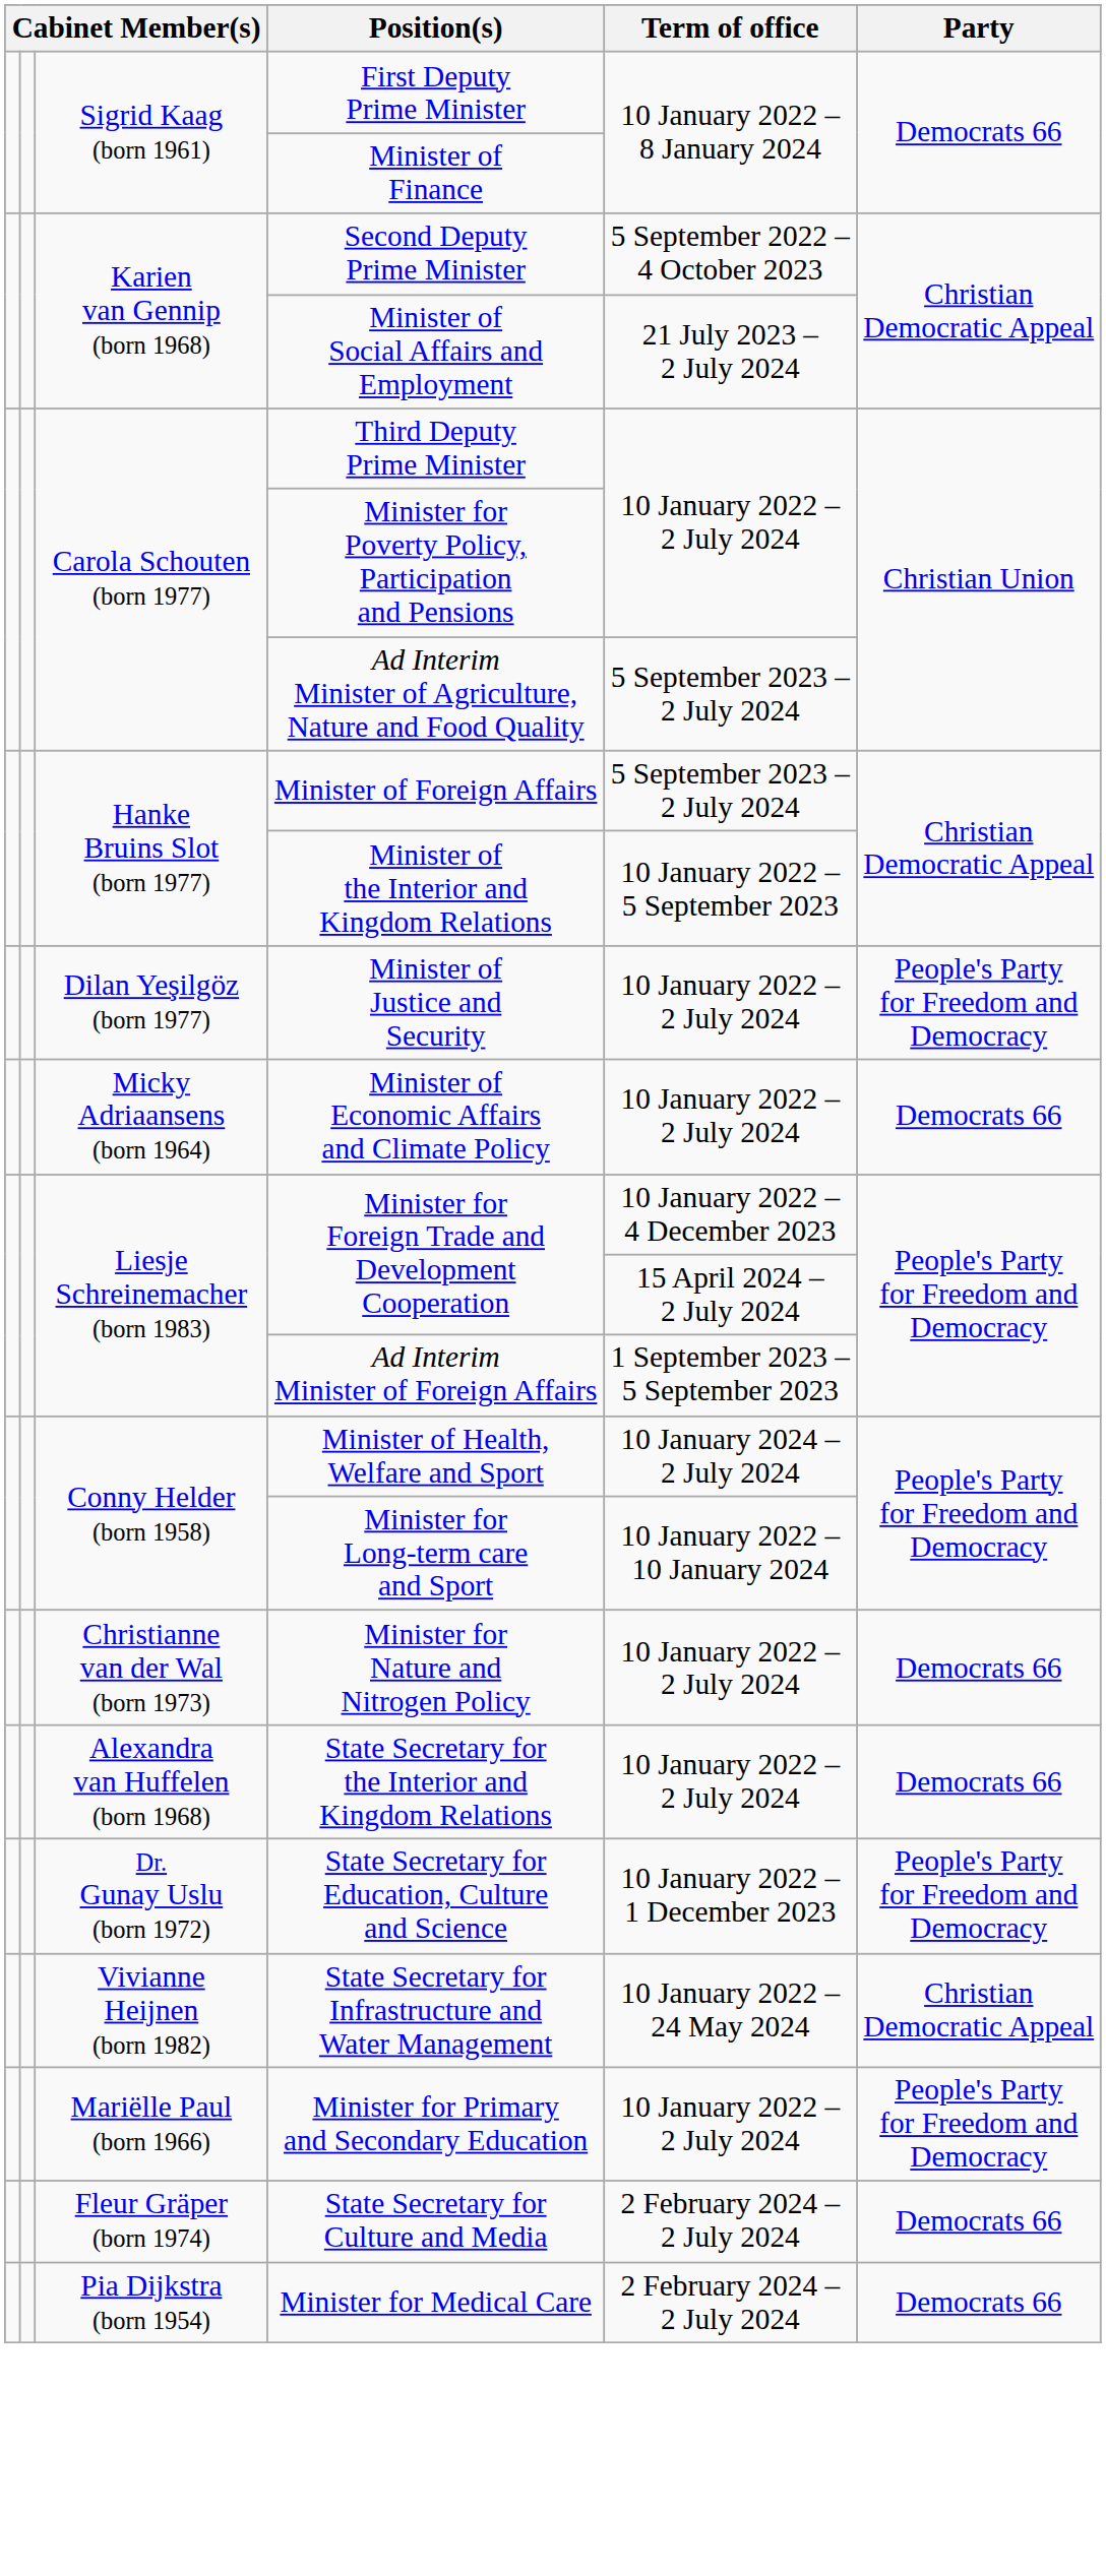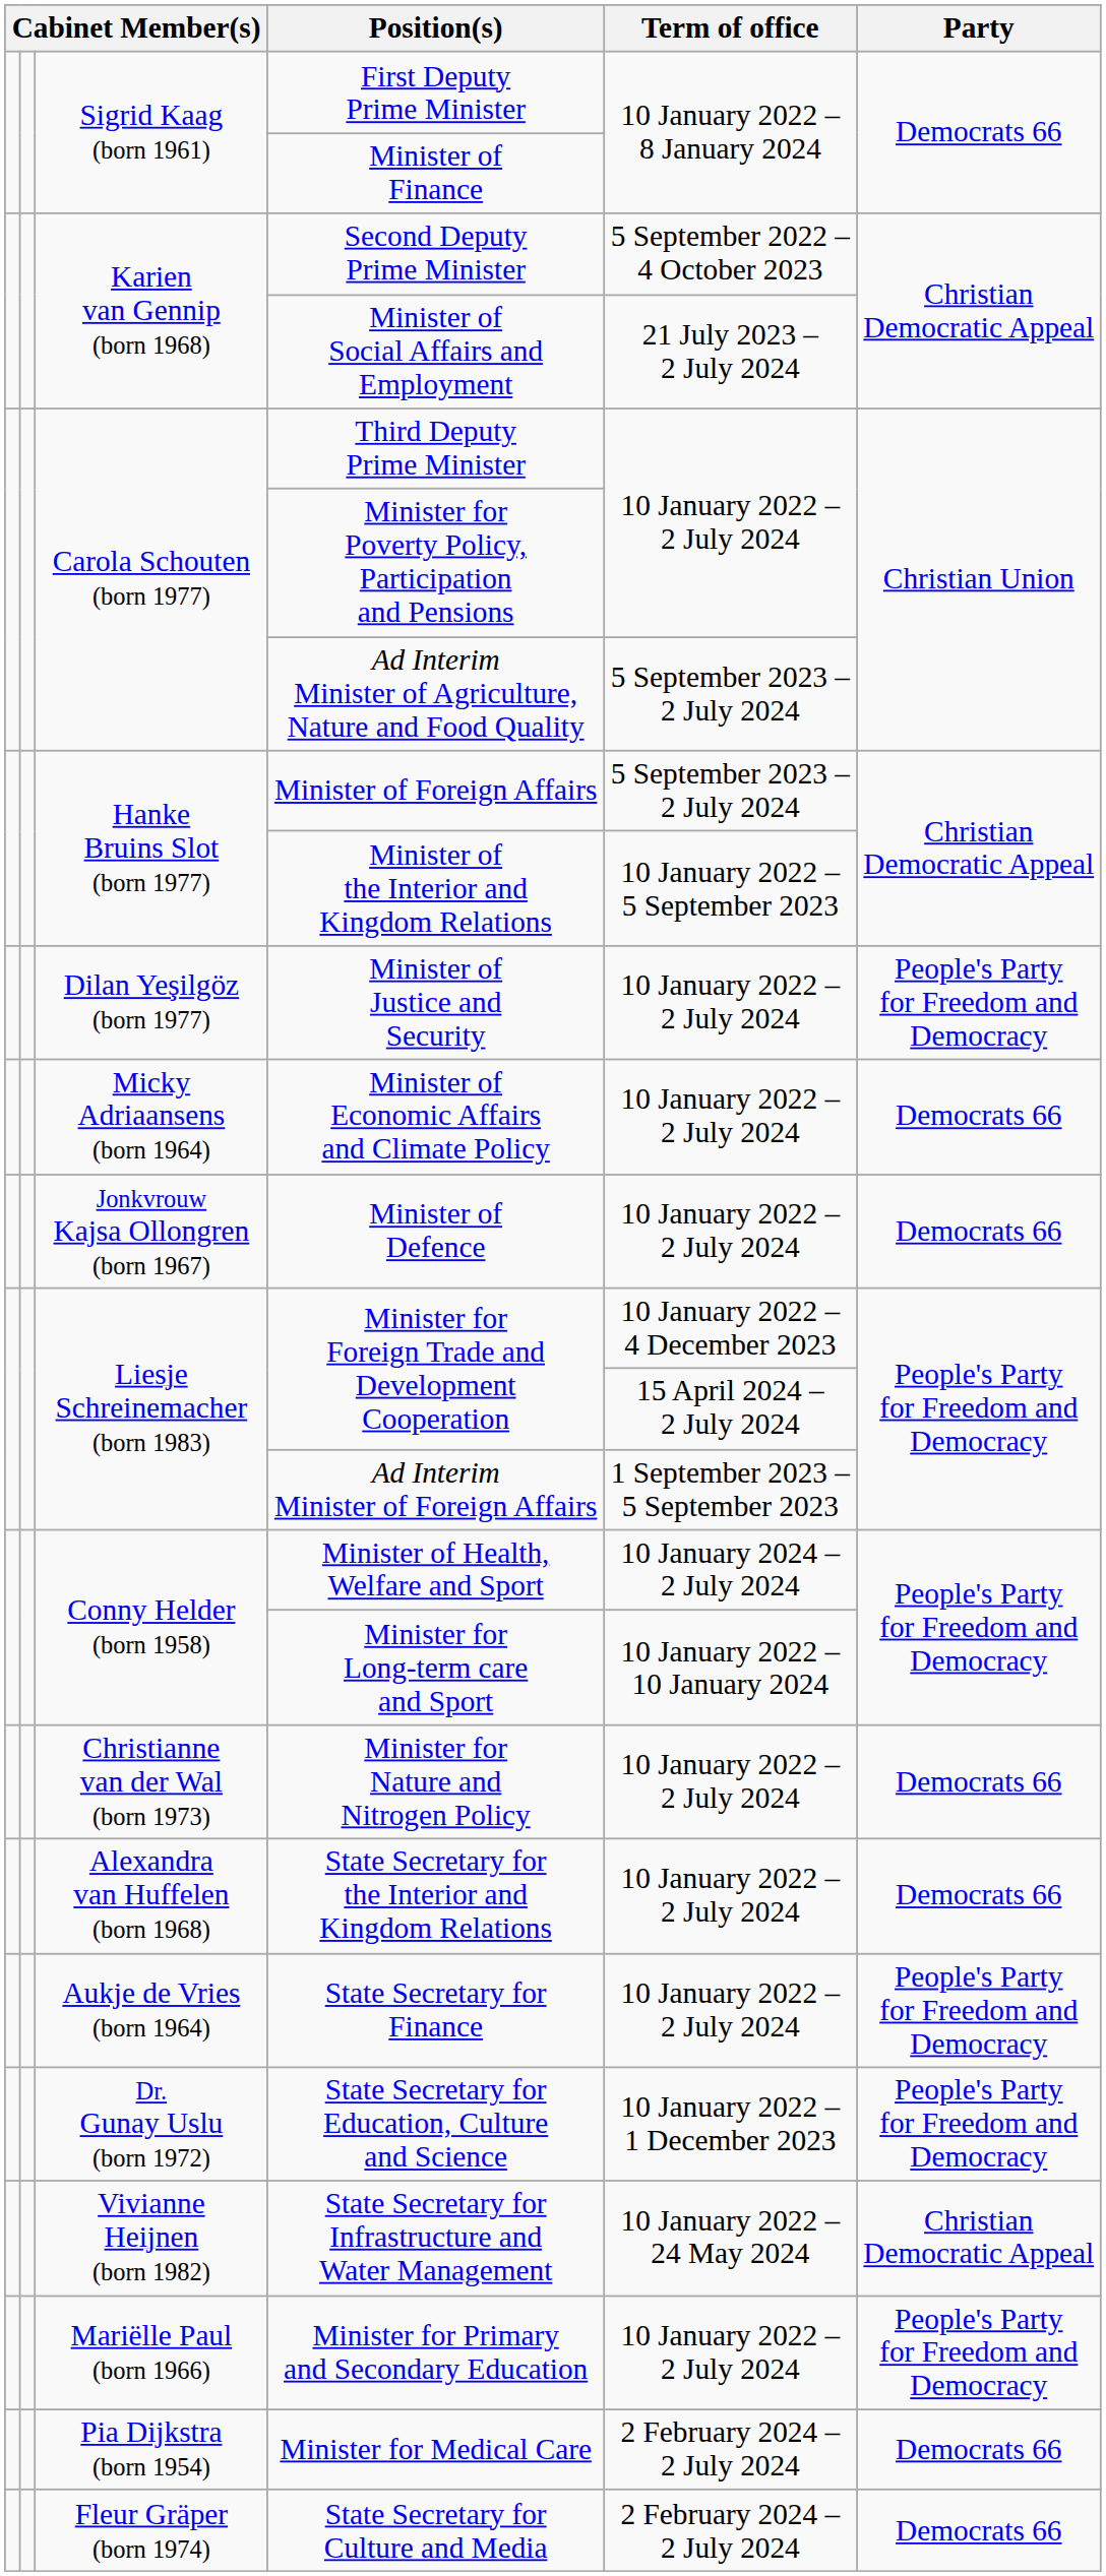+ row: Jonkvrouw Kajsa Ollongren (born 1967) | Minister of Defence | 10 January 2022 – 2 July 2024 | Democrats 66
+ row: Aukje de Vries (born 1964) | State Secretary for Finance | 10 January 2022 – 2 July 2024 | People's Party for Freedom and Democracy
rows swapped: Minister for Medical Care <-> State Secretary for Culture and Media
